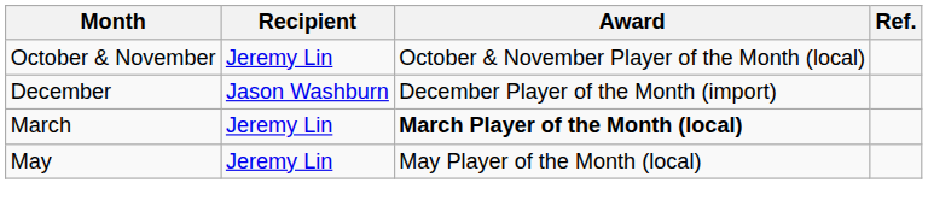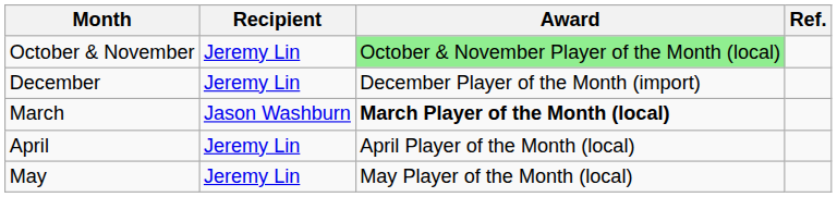October & November | Award: no background -> lightgreen background
December | Recipient: Jason Washburn -> Jeremy Lin
March | Recipient: Jeremy Lin -> Jason Washburn
+ row: April | Jeremy Lin | April Player of the Month (local)
